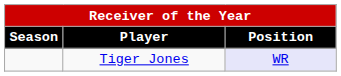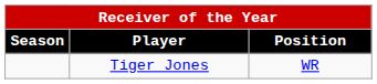Tiger Jones | Position: lavender background -> no background
